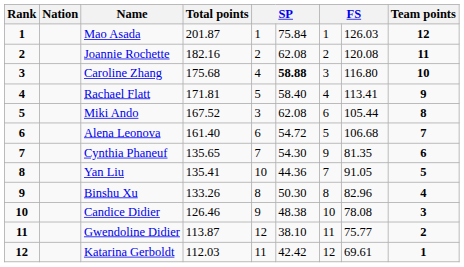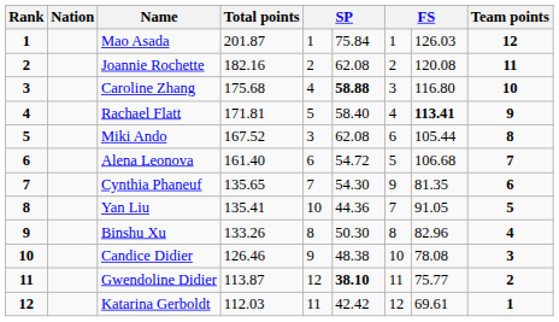Rachael Flatt | column 8: normal -> bold
Gwendoline Didier | column 6: normal -> bold
